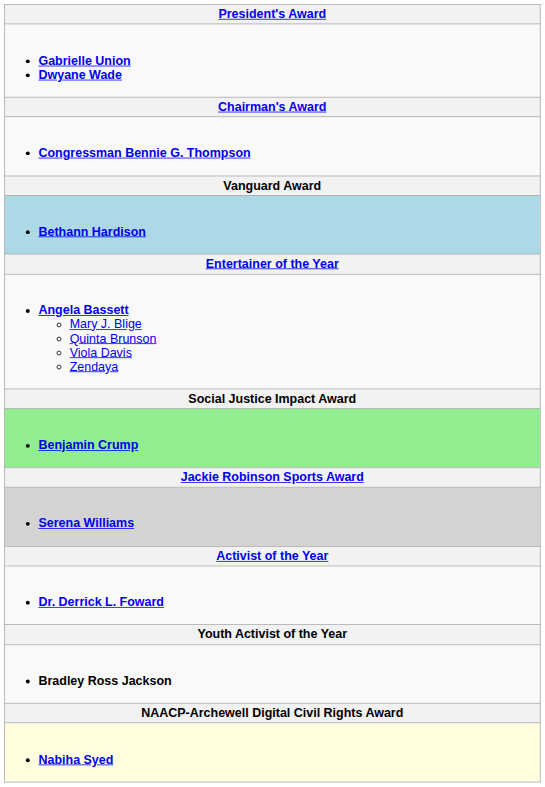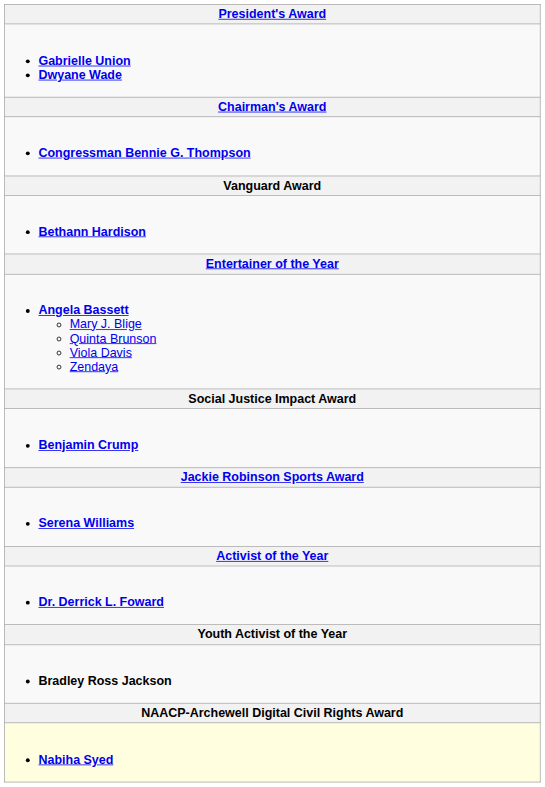row 6 | column 1: lightblue background -> no background
row 10 | column 1: lightgreen background -> no background
row 12 | column 1: lightgrey background -> no background
